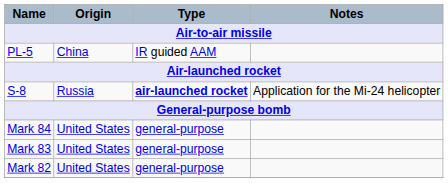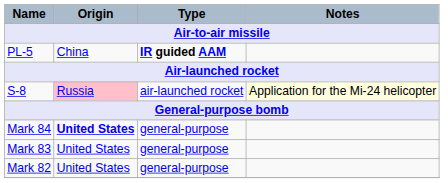PL-5 | Type: normal -> bold
S-8 | Origin: no background -> pink background
S-8 | Type: bold -> normal
S-8 | Notes: no background -> lightyellow background
Mark 84 | Origin: normal -> bold
